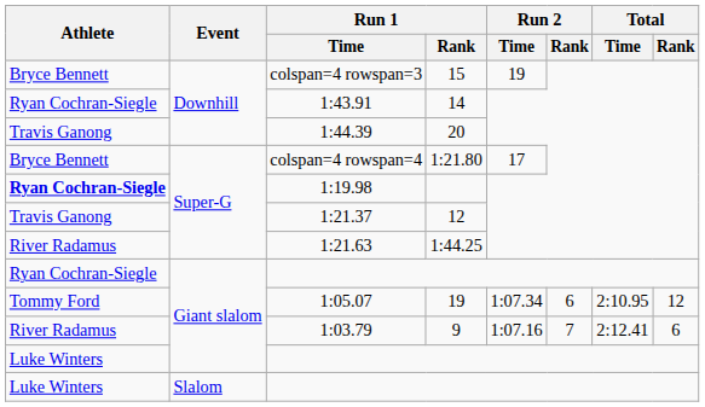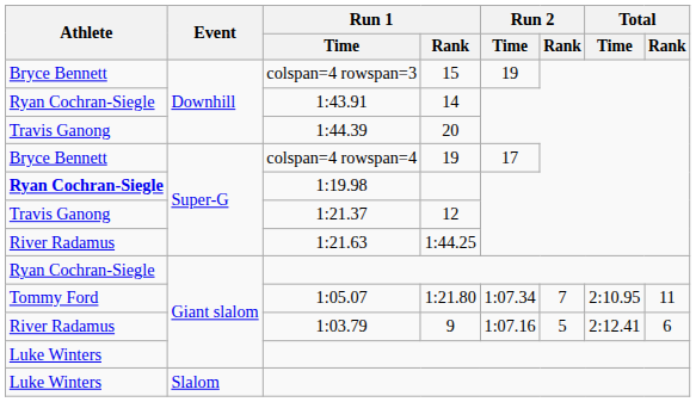colspan=4 rowspan=4 | Run 1 / Rank: 1:21.80 -> 19
1:05.07 | Run 1 / Rank: 19 -> 1:21.80
1:05.07 | Run 2 / Rank: 6 -> 7
1:05.07 | Total / Rank: 12 -> 11
1:03.79 | Run 2 / Rank: 7 -> 5
